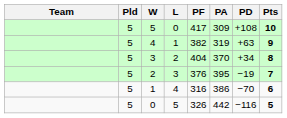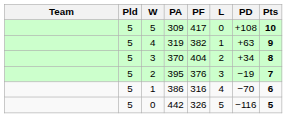columns swapped: L <-> PA
